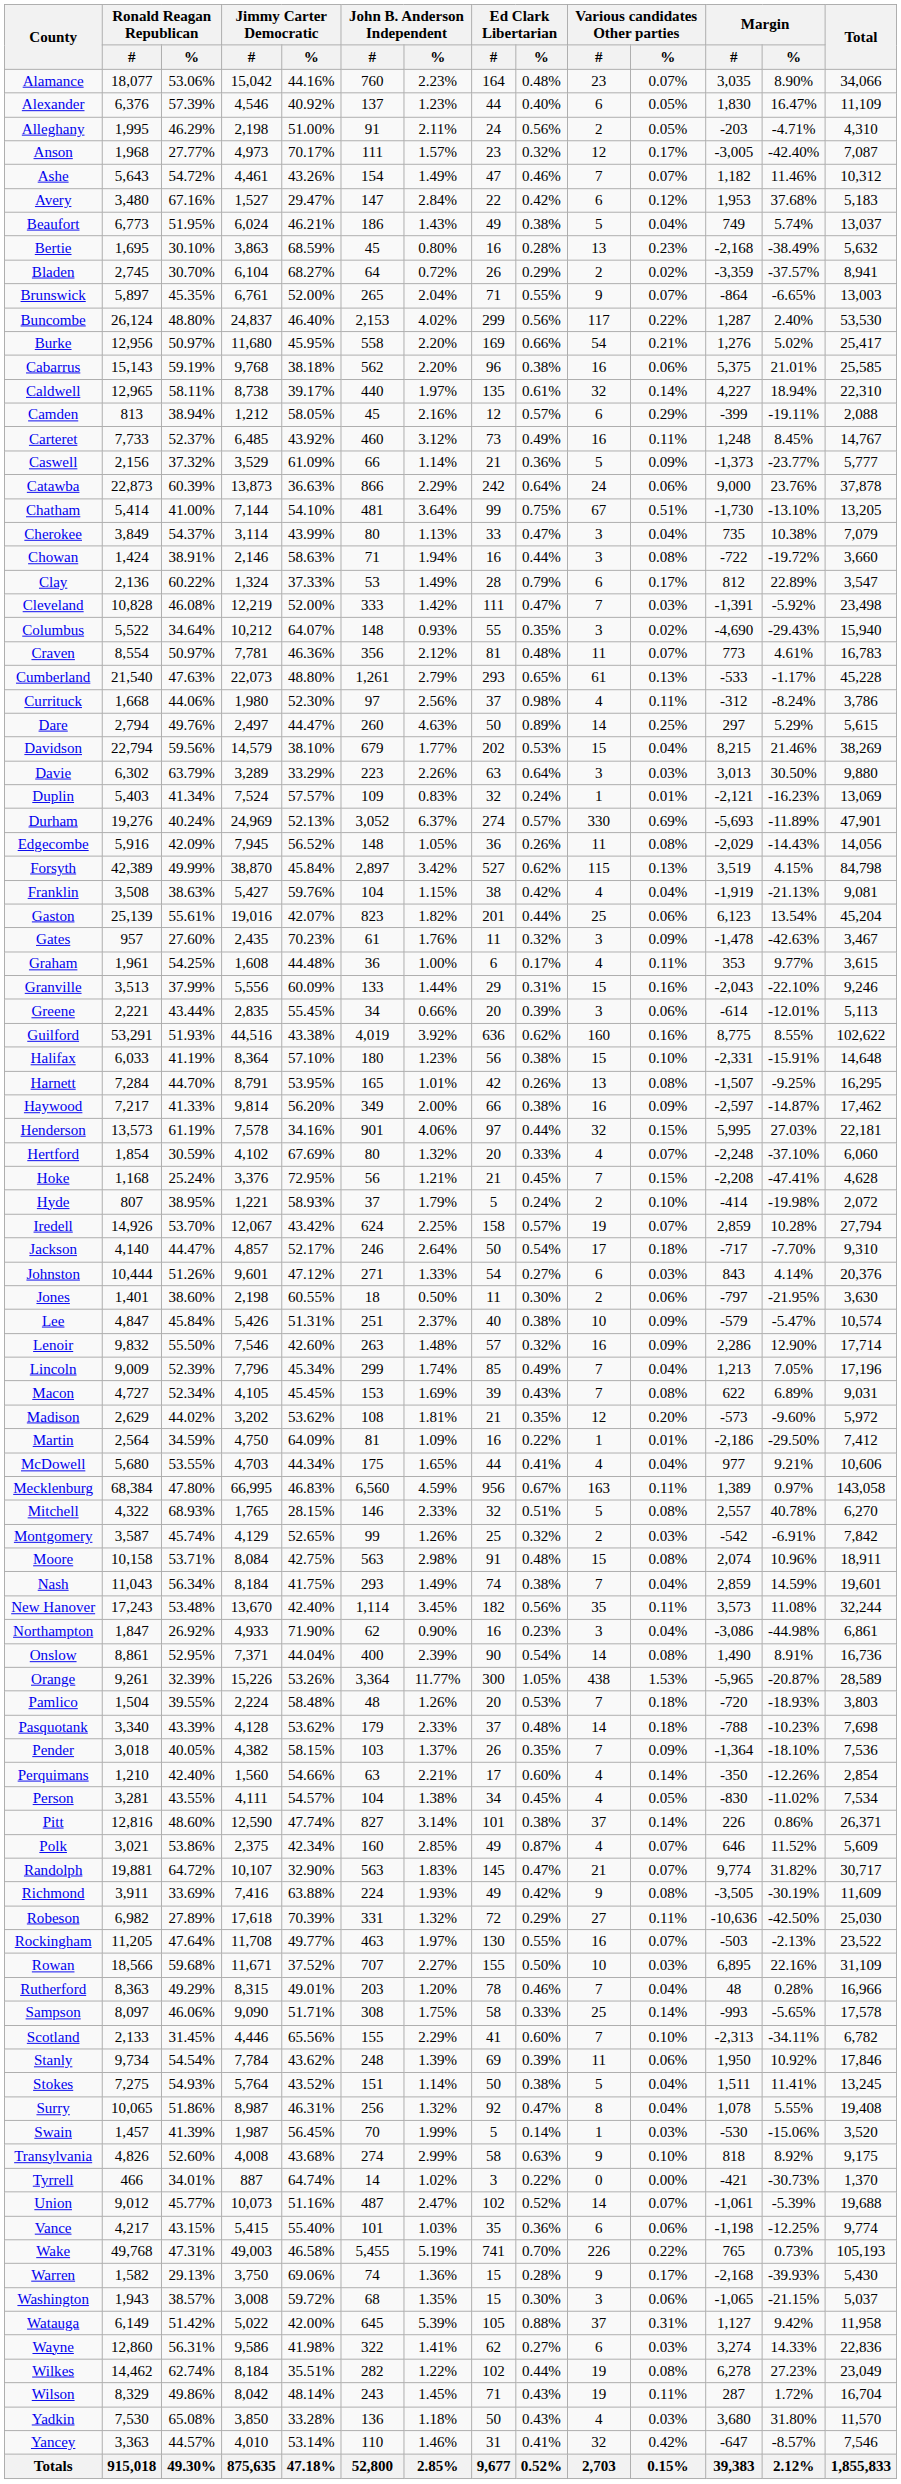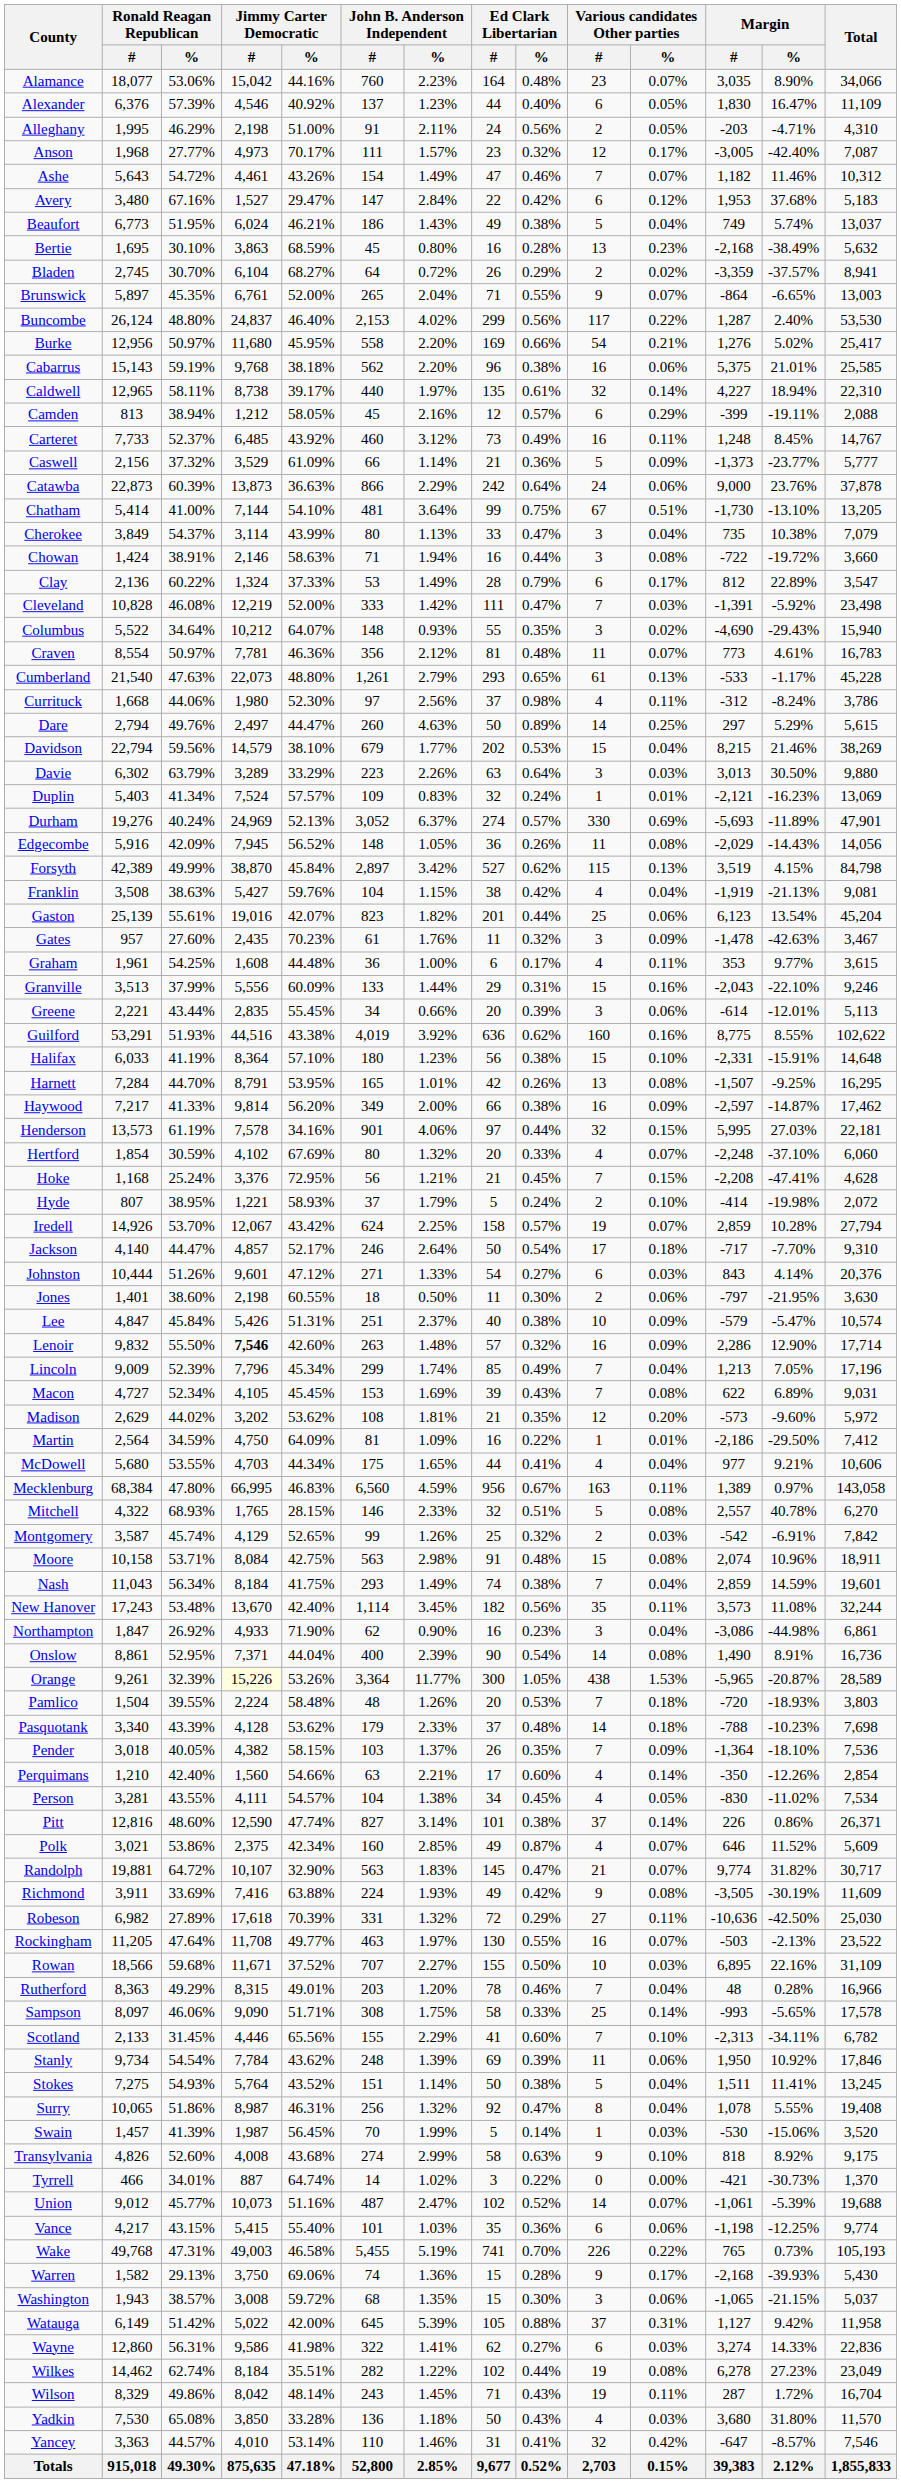Lenoir | Jimmy Carter Democratic / #: normal -> bold
Orange | Jimmy Carter Democratic / #: no background -> lightyellow background
